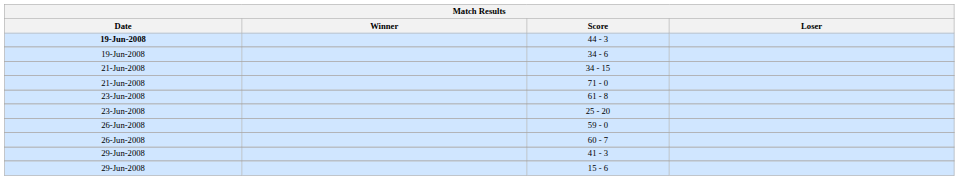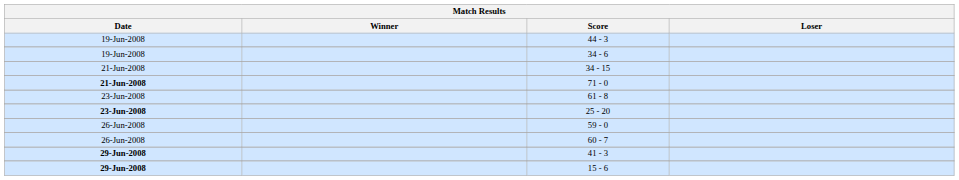44 - 3 | Date: bold -> normal
71 - 0 | Date: normal -> bold
25 - 20 | Date: normal -> bold
41 - 3 | Date: normal -> bold
15 - 6 | Date: normal -> bold
